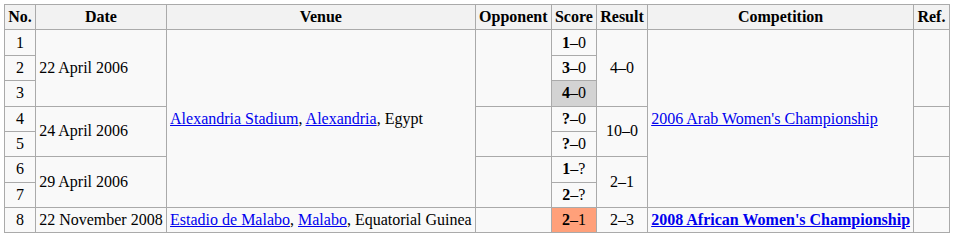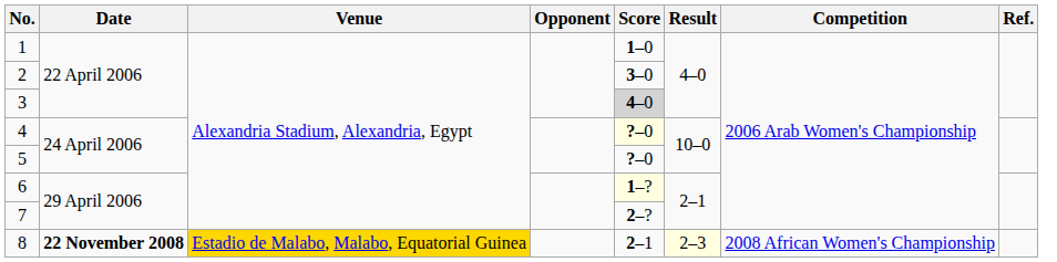4 | Score: no background -> lightyellow background
6 | Score: no background -> lightyellow background
8 | Date: normal -> bold
8 | Venue: no background -> gold background
8 | Score: lightsalmon background -> no background
8 | Result: no background -> lightyellow background
8 | Competition: bold -> normal
